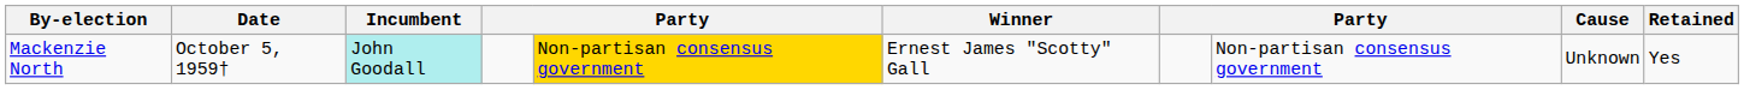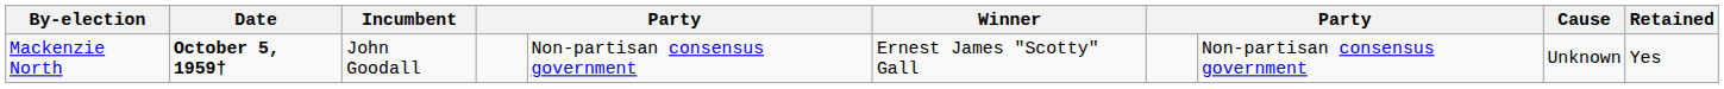Mackenzie North | Date: normal -> bold
Mackenzie North | Incumbent: paleturquoise background -> no background
Mackenzie North | column 5: gold background -> no background
